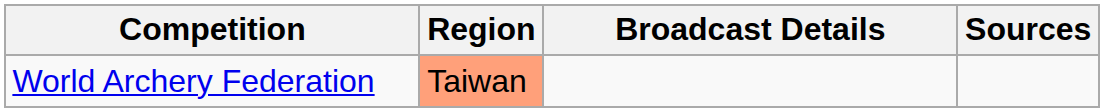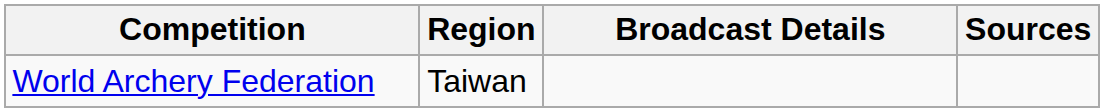World Archery Federation | Region: lightsalmon background -> no background
